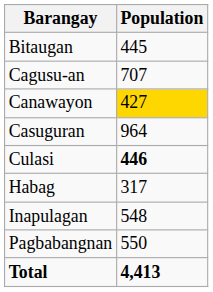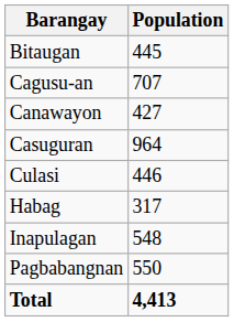Canawayon | Population: gold background -> no background
Culasi | Population: bold -> normal
